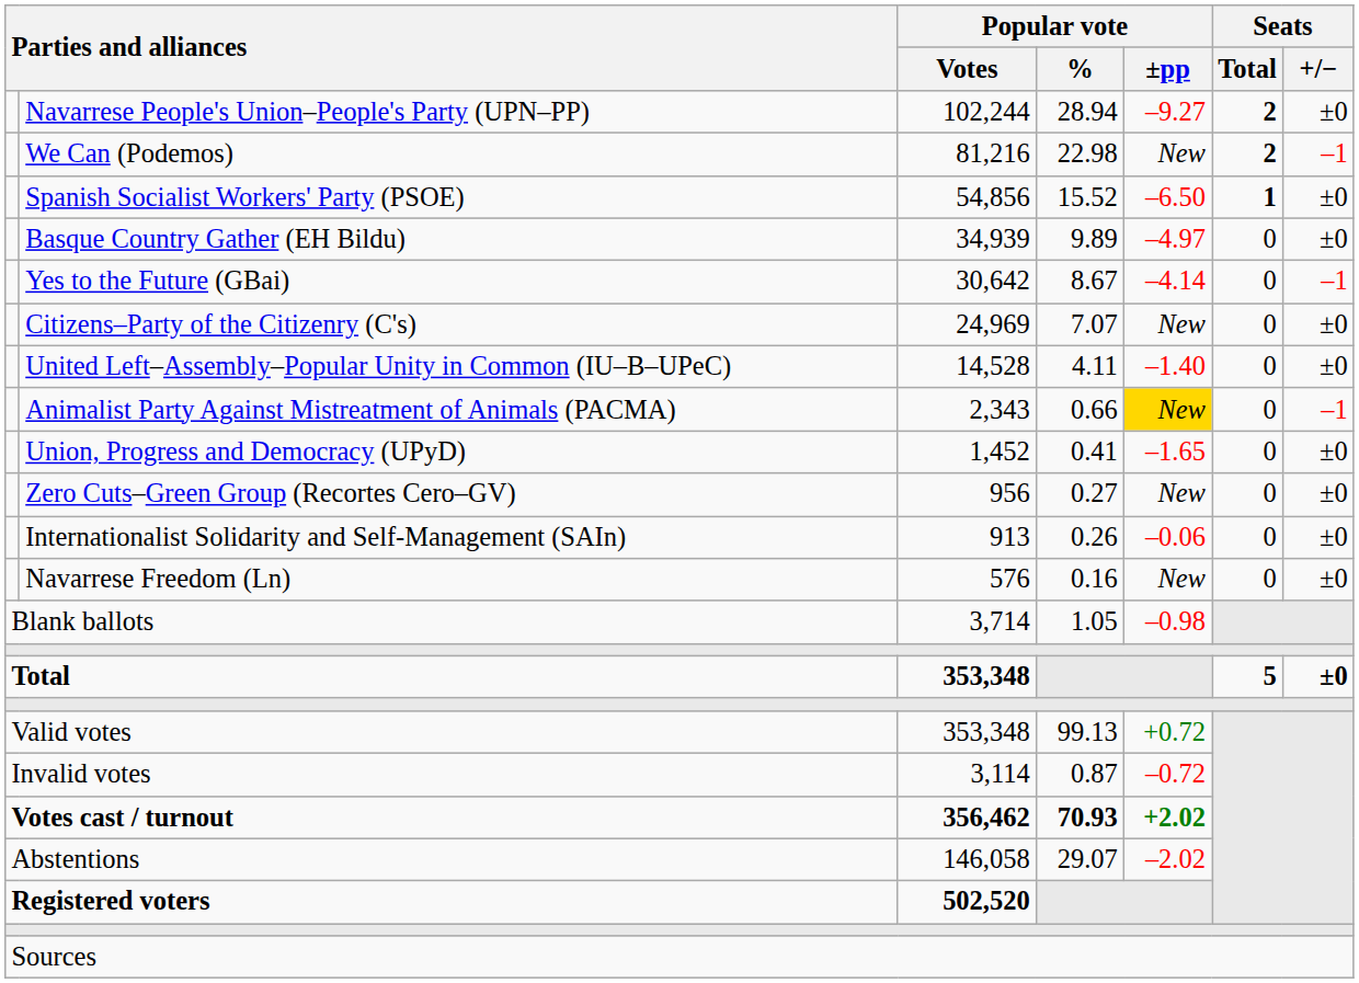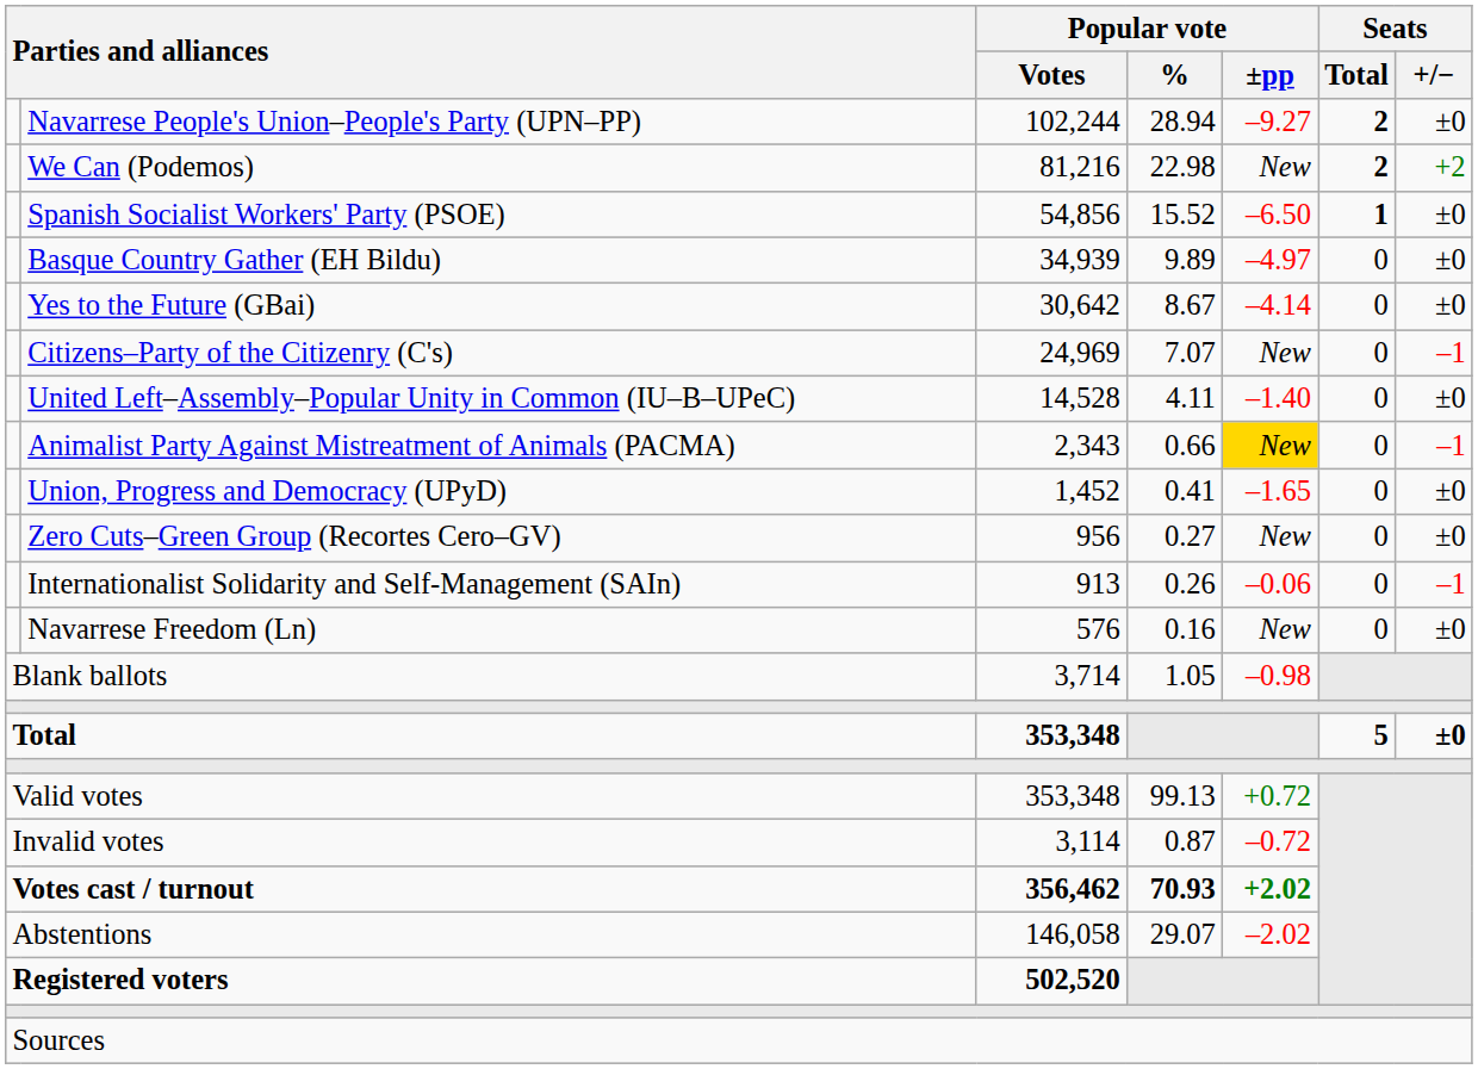We Can (Podemos) | Seats / +/−: –1 -> +2
Yes to the Future (GBai) | Seats / +/−: –1 -> ±0
Citizens–Party of the Citizenry (C's) | Seats / +/−: ±0 -> –1
Internationalist Solidarity and Self-Management (SAIn) | Seats / +/−: ±0 -> –1
